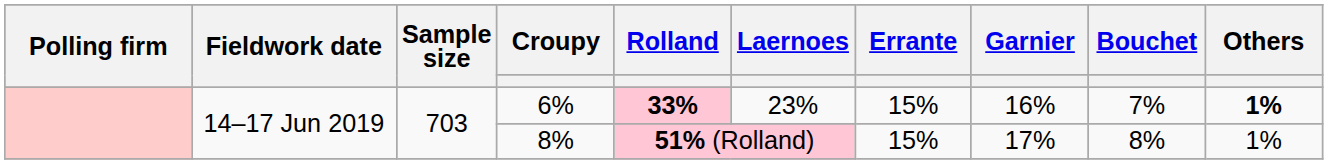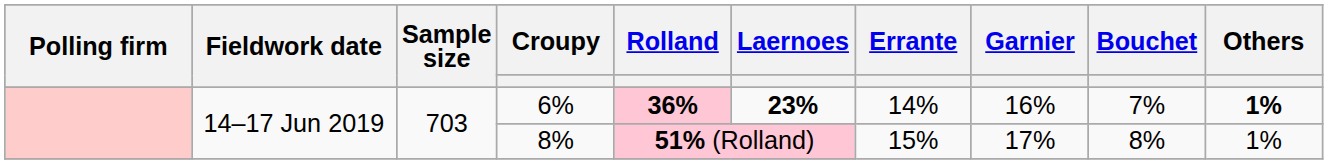6% | Rolland: 33% -> 36%
6% | Laernoes: normal -> bold
6% | Errante: 15% -> 14%
